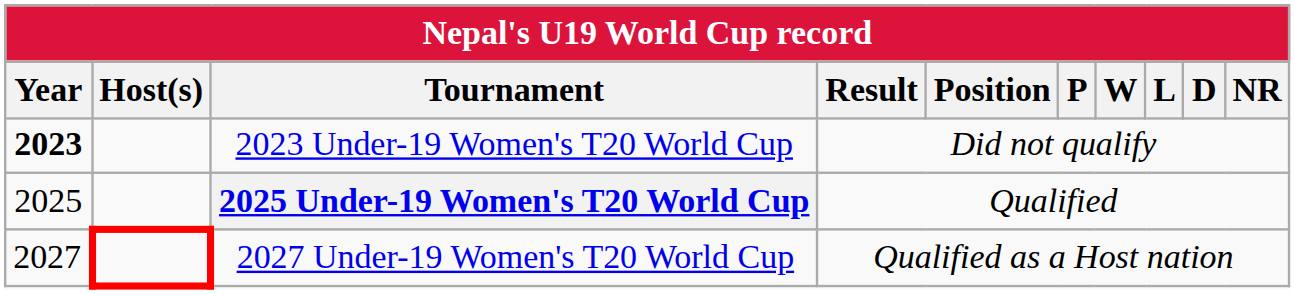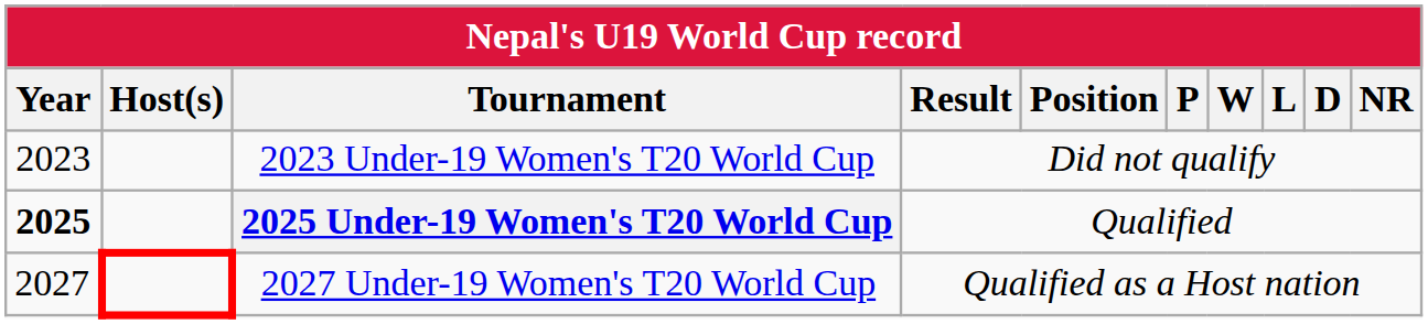2023 Under-19 Women's T20 World Cup | Year: bold -> normal
2025 Under-19 Women's T20 World Cup | Year: normal -> bold
